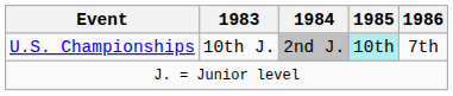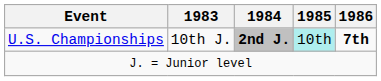U.S. Championships | 1984: normal -> bold
U.S. Championships | 1986: normal -> bold
